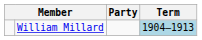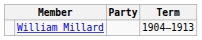William Millard | Term: lightblue background -> no background
